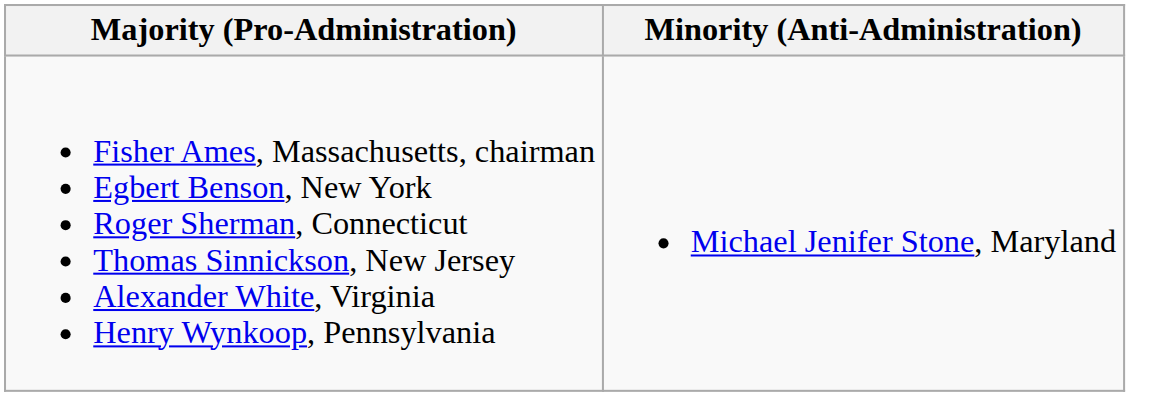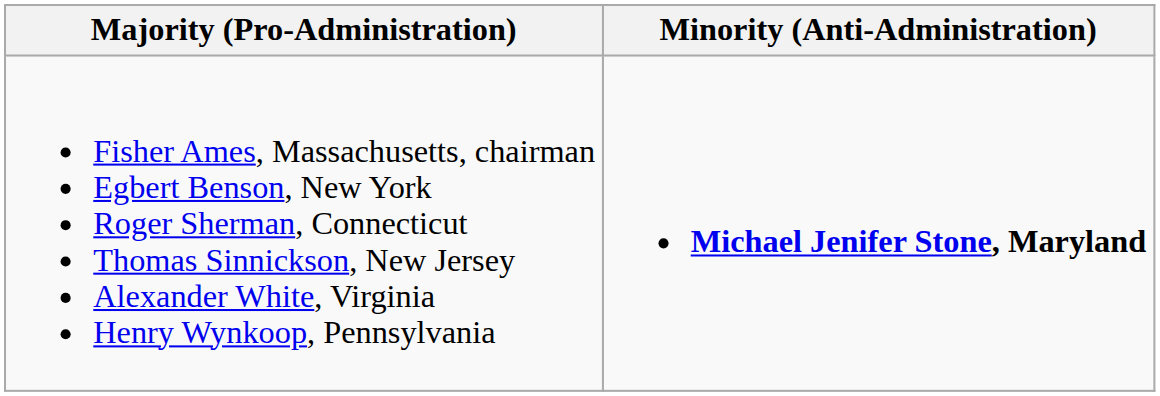row 2 | Minority (Anti-Administration): normal -> bold
